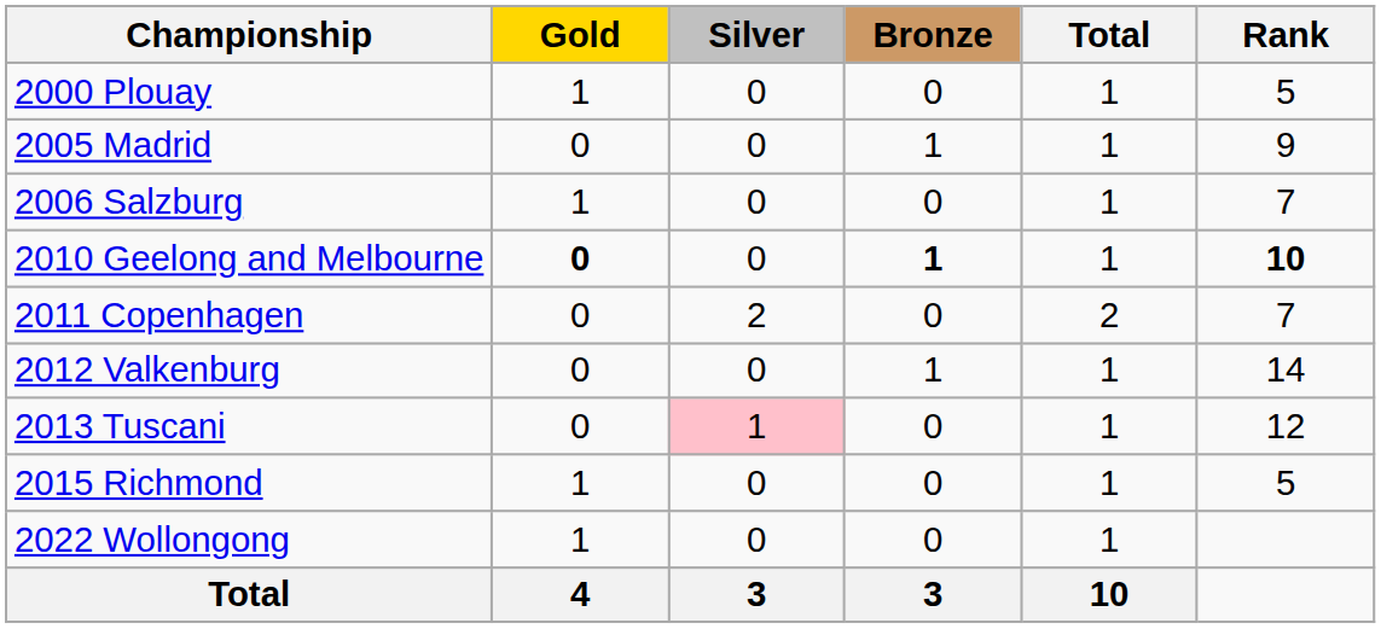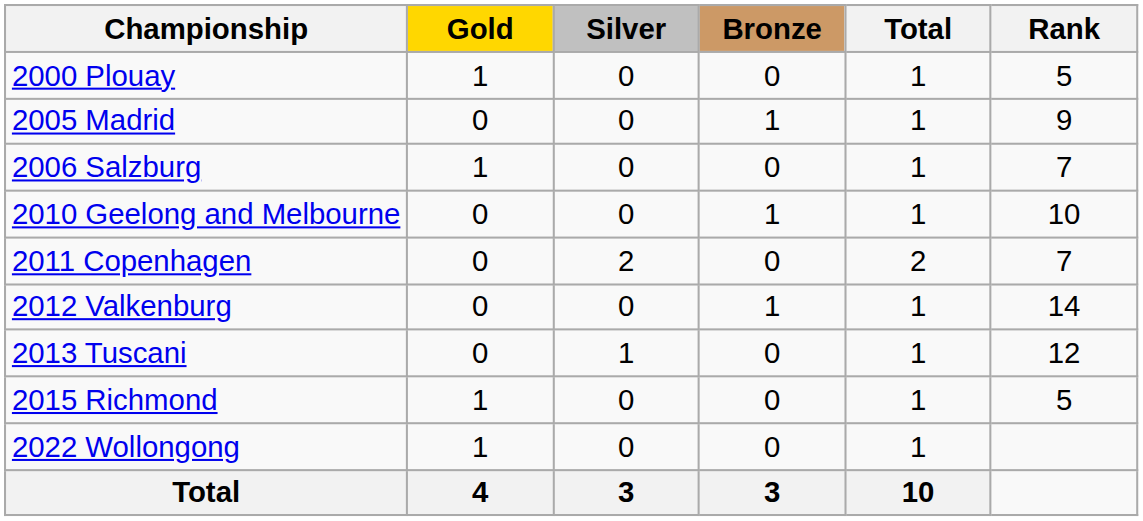2010 Geelong and Melbourne | Gold: bold -> normal
2010 Geelong and Melbourne | Bronze: bold -> normal
2010 Geelong and Melbourne | Rank: bold -> normal
2013 Tuscani | Silver: pink background -> no background
